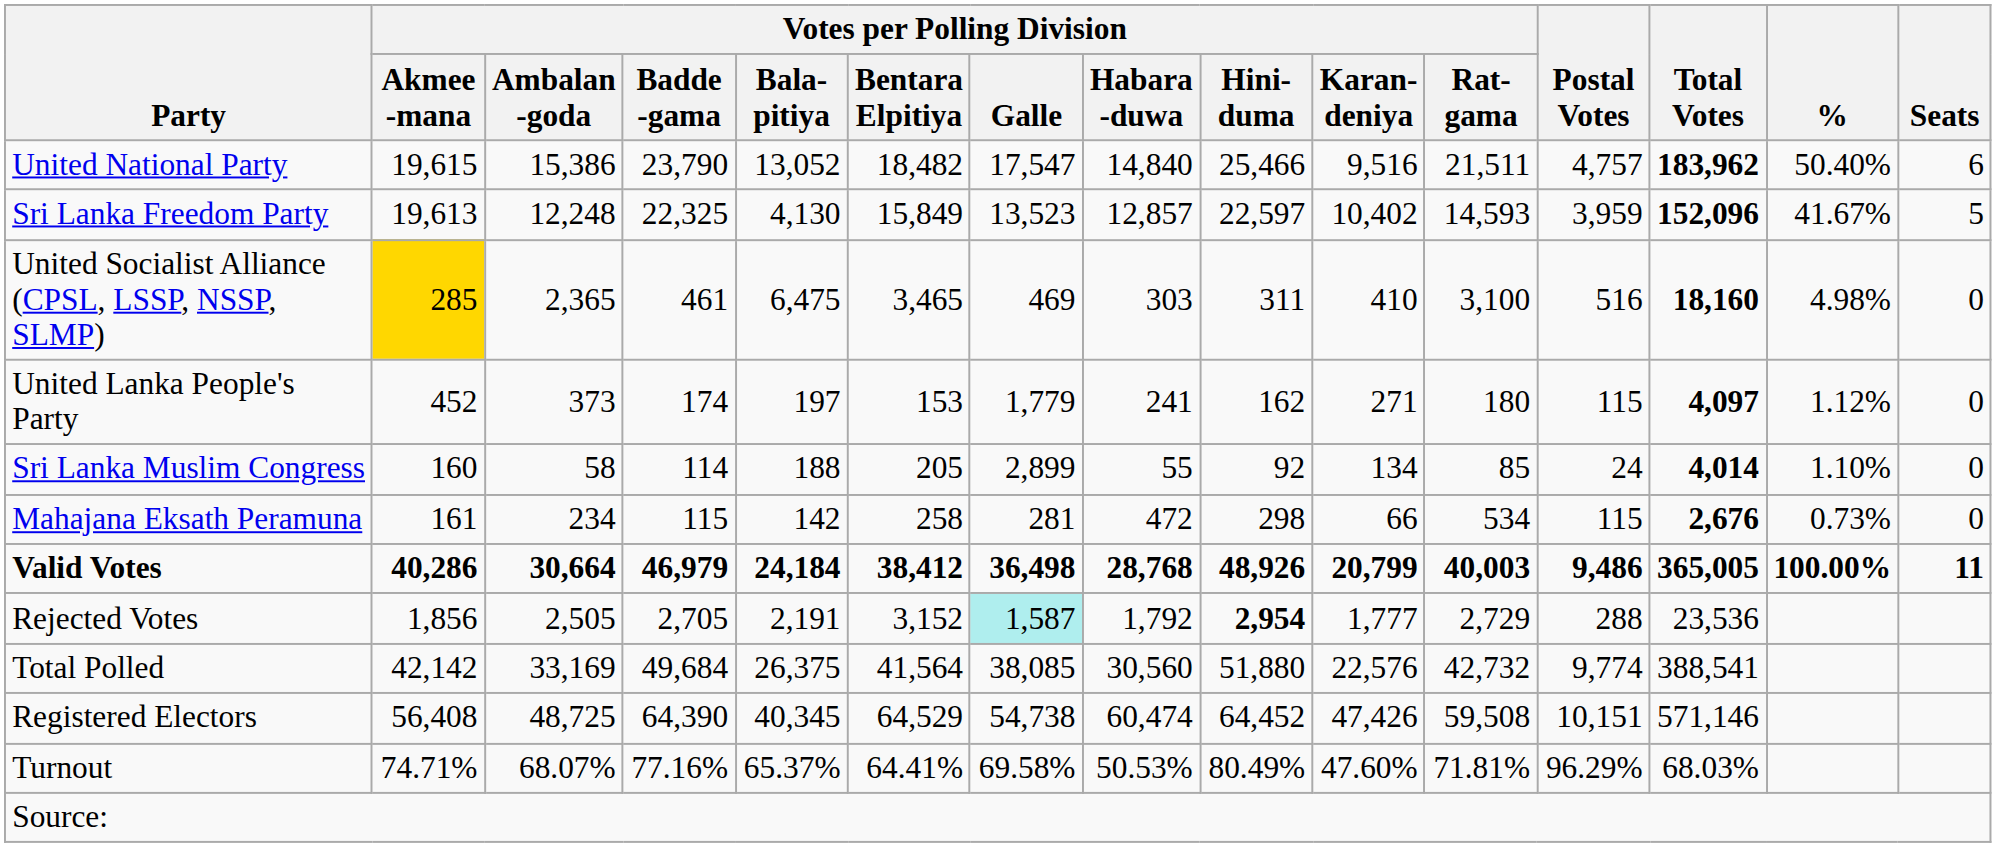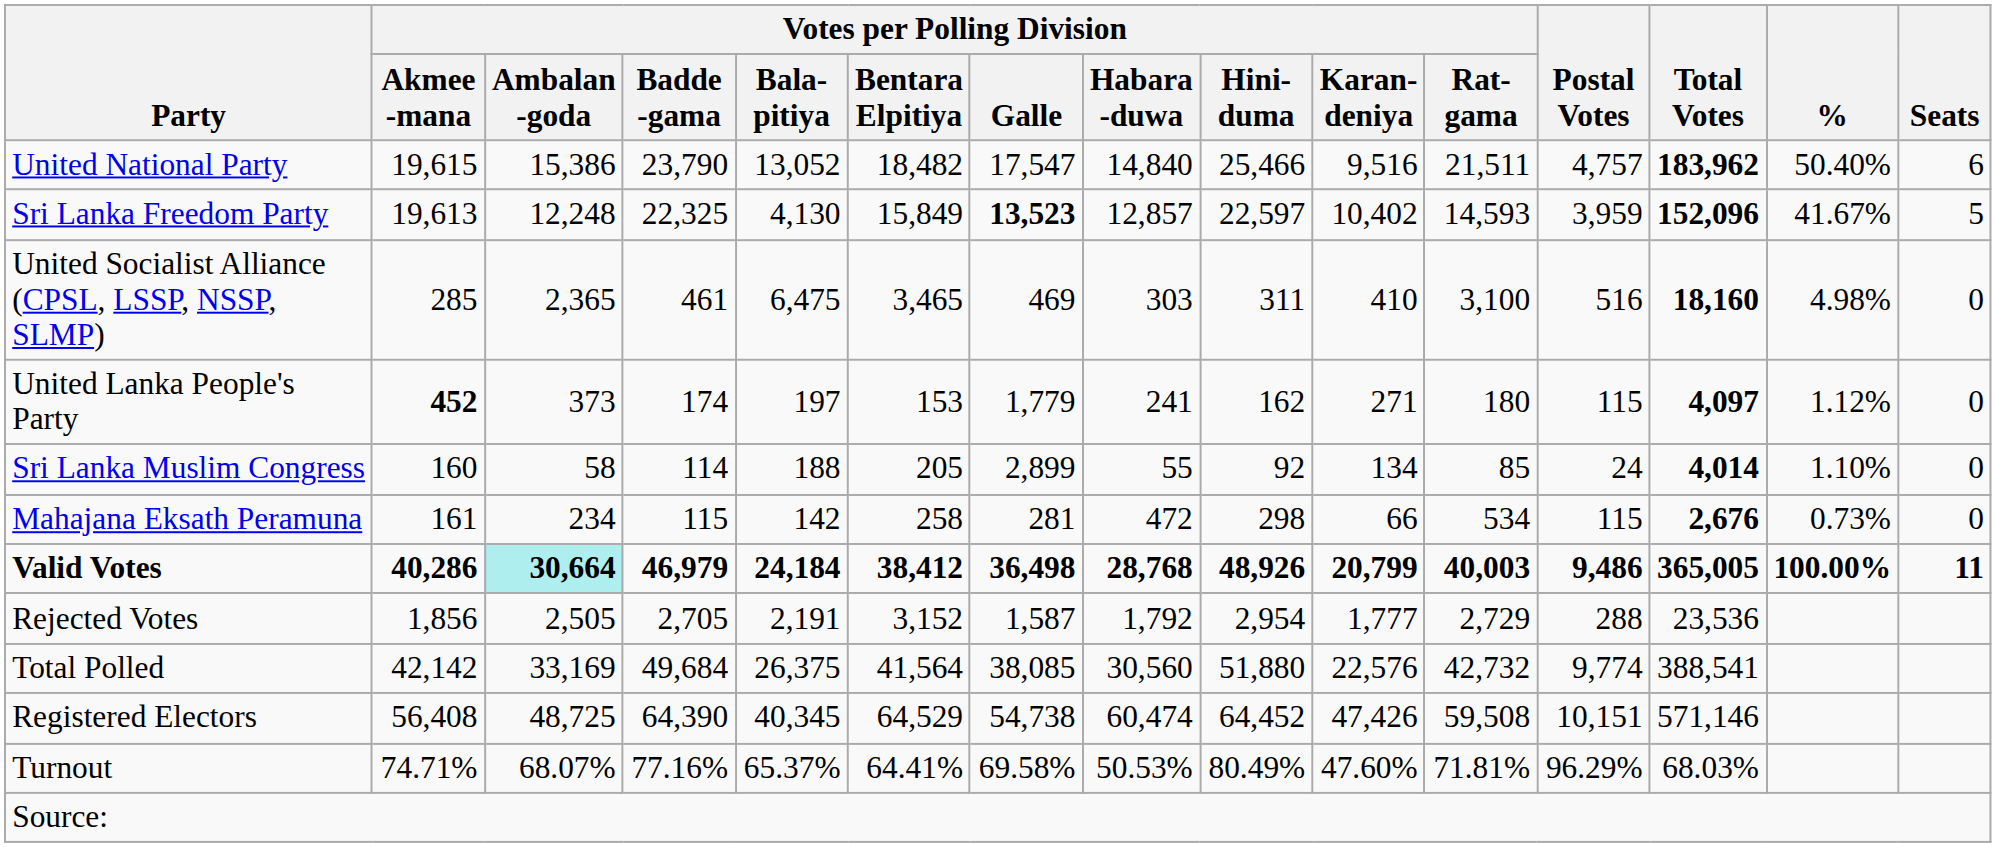Sri Lanka Freedom Party | Votes per Polling Division / Galle: normal -> bold
United Socialist Alliance (CPSL, LSSP, NSSP, SLMP) | Votes per Polling Division / Akmee -mana: gold background -> no background
United Lanka People's Party | Votes per Polling Division / Akmee -mana: normal -> bold
Valid Votes | Votes per Polling Division / Ambalan -goda: no background -> paleturquoise background
Rejected Votes | Votes per Polling Division / Galle: paleturquoise background -> no background
Rejected Votes | Votes per Polling Division / Hini- duma: bold -> normal
